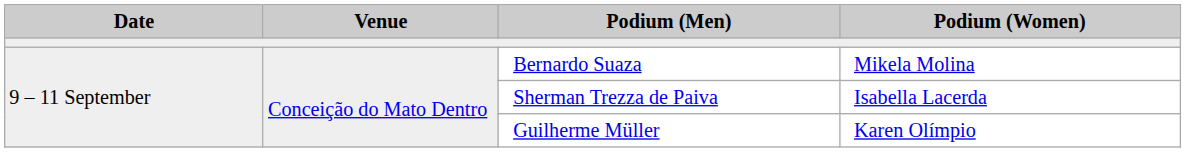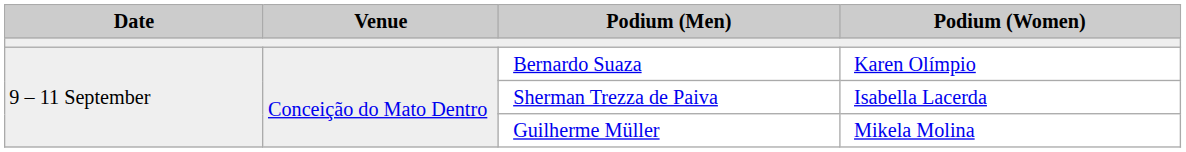Bernardo Suaza | Podium (Women): Mikela Molina -> Karen Olímpio
Guilherme Müller | Podium (Women): Karen Olímpio -> Mikela Molina
